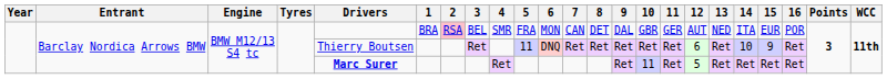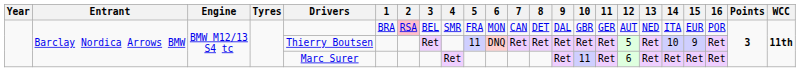row 3 | 12: 6 -> 5
row 4 | Drivers: bold -> normal
row 4 | 12: 5 -> 6
